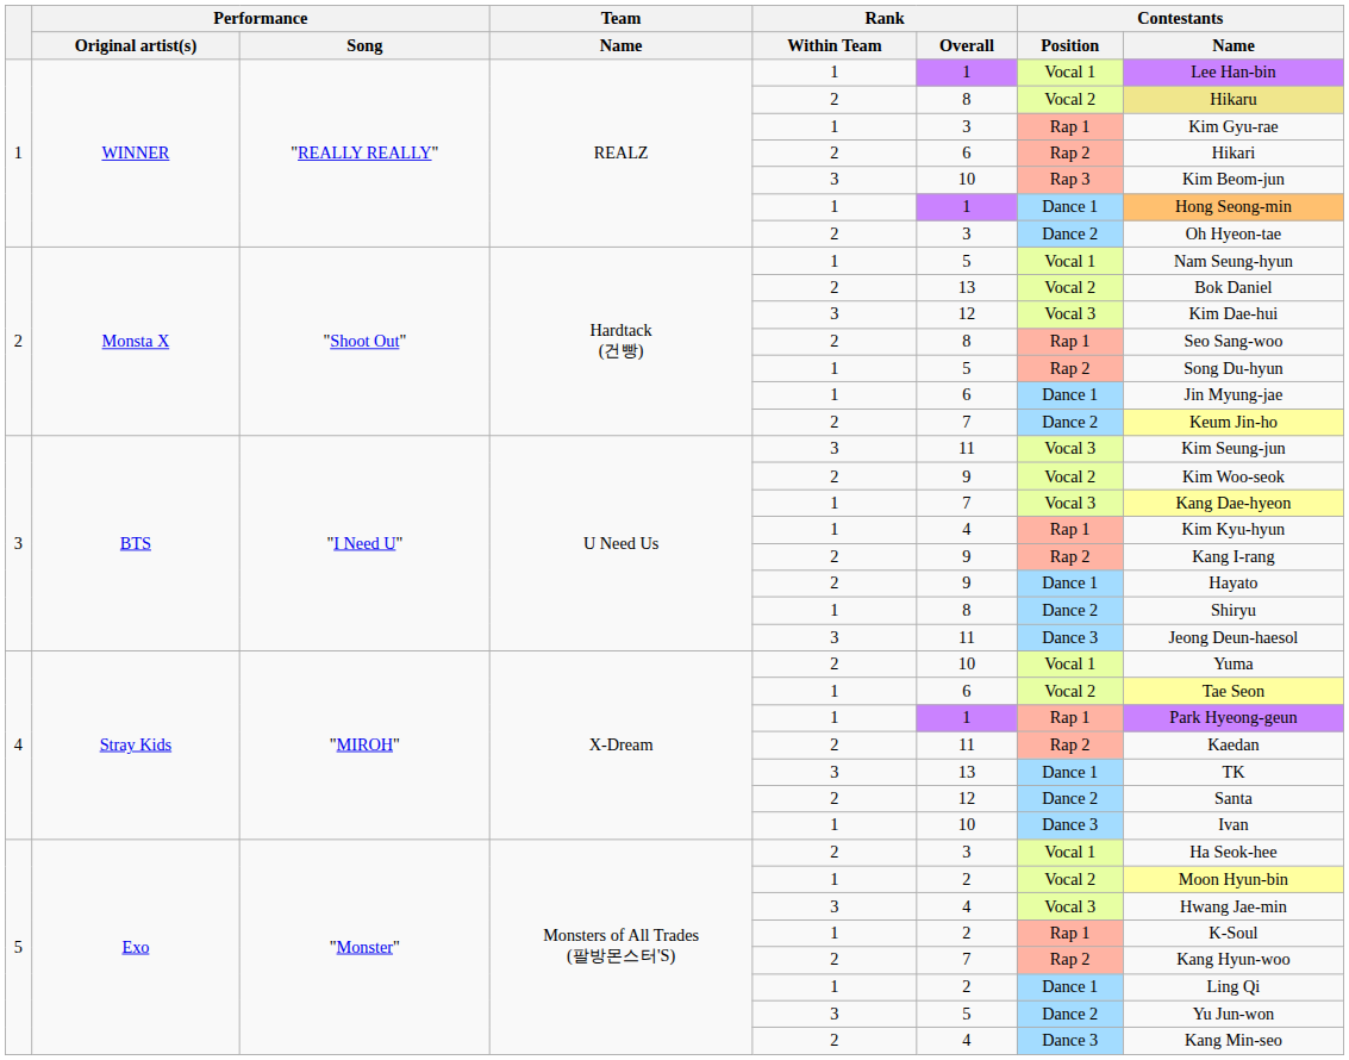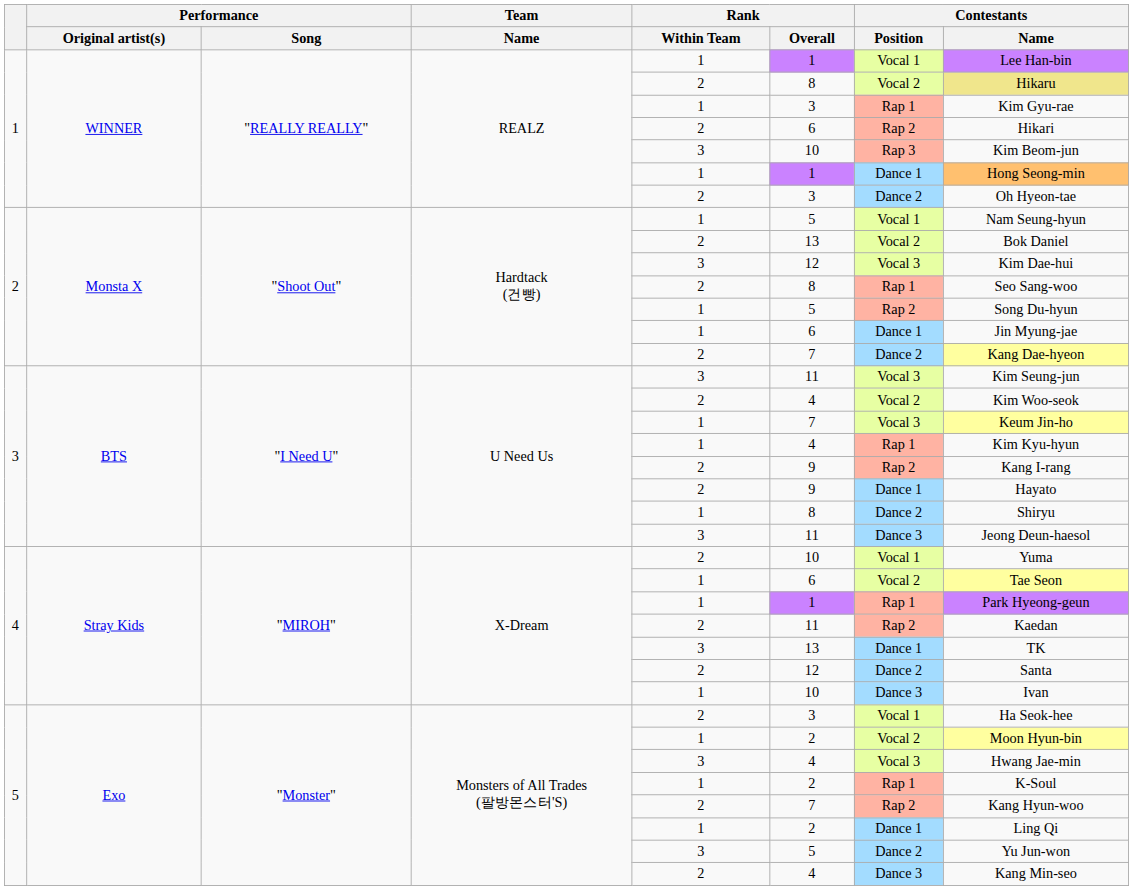row 16 | Contestants / Name: Keum Jin-ho -> Kang Dae-hyeon
row 18 | Rank / Overall: 9 -> 4
row 19 | Contestants / Name: Kang Dae-hyeon -> Keum Jin-ho
